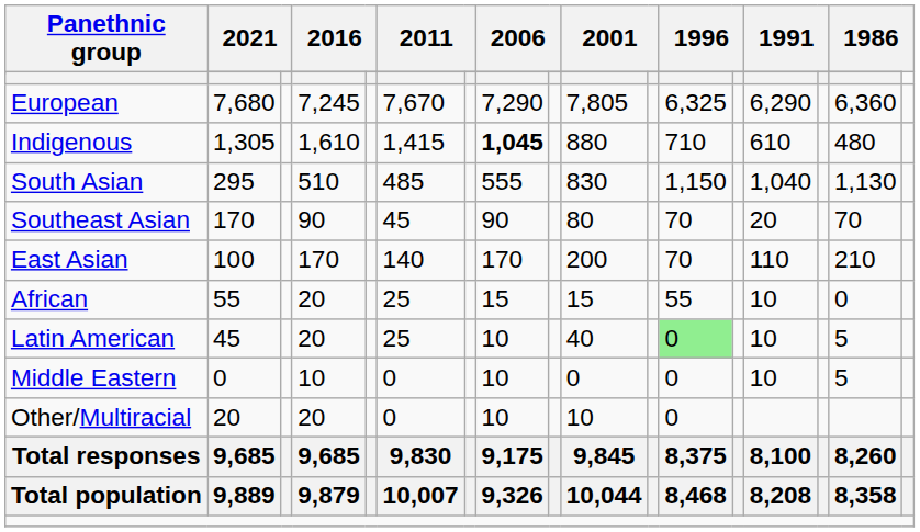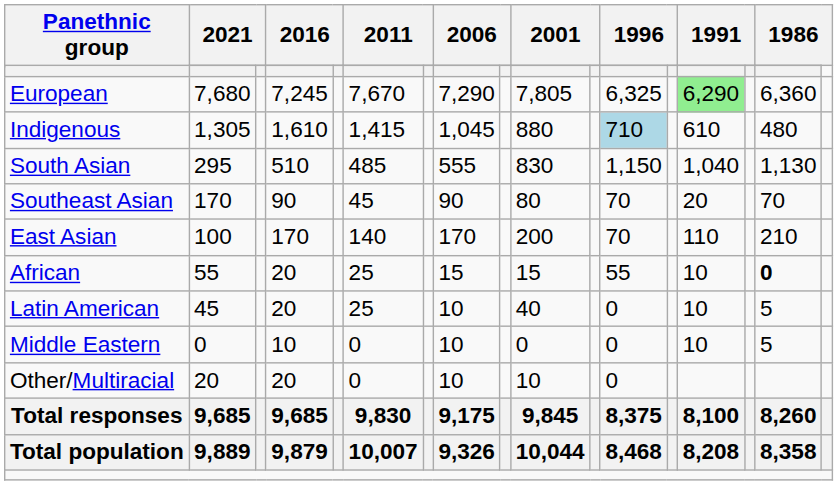European | column 14: no background -> lightgreen background
Indigenous | column 8: bold -> normal
Indigenous | column 12: no background -> lightblue background
African | column 16: normal -> bold
Latin American | column 12: lightgreen background -> no background
